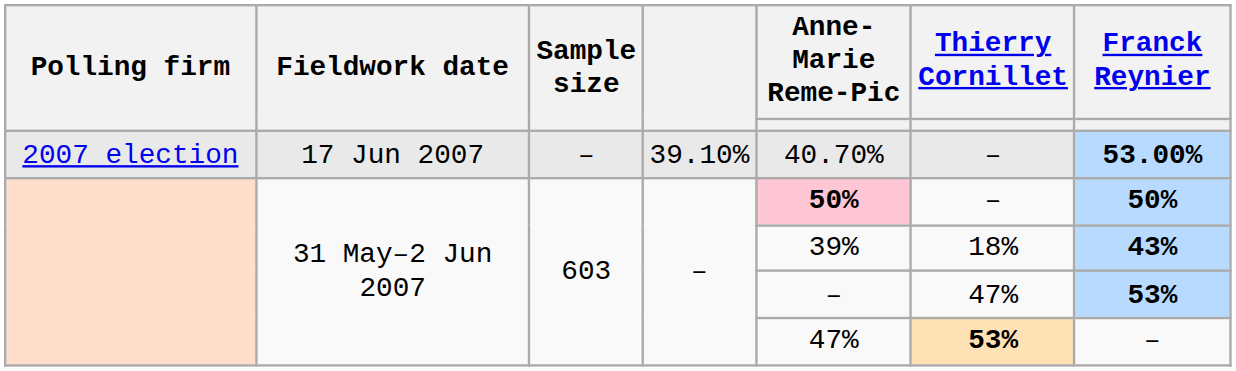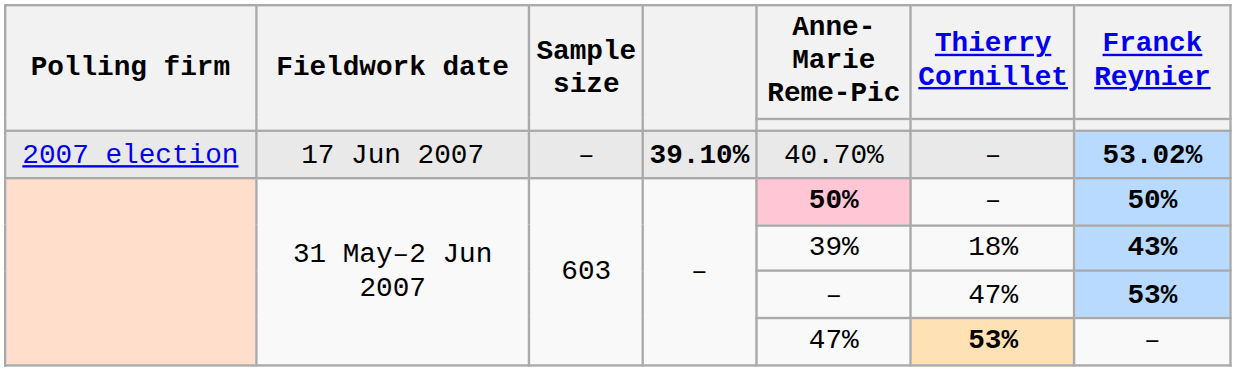2007 election | column 4: normal -> bold
2007 election | Franck Reynier: 53.00% -> 53.02%
